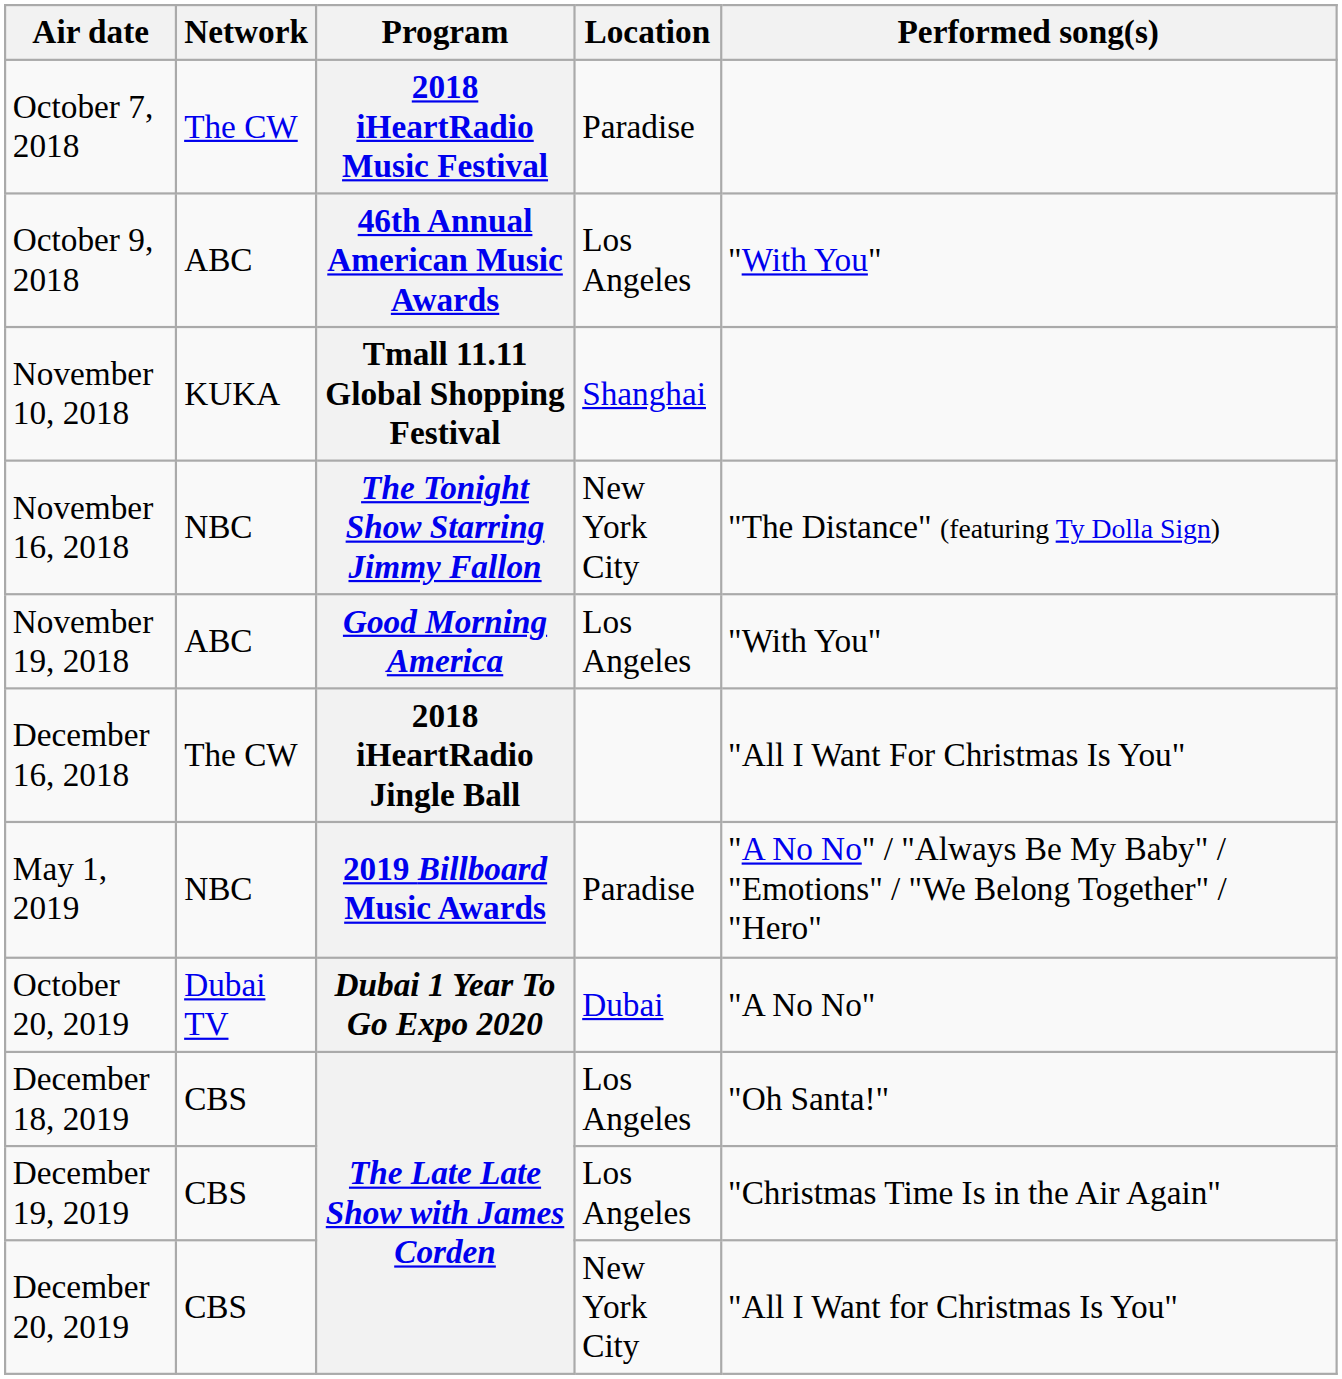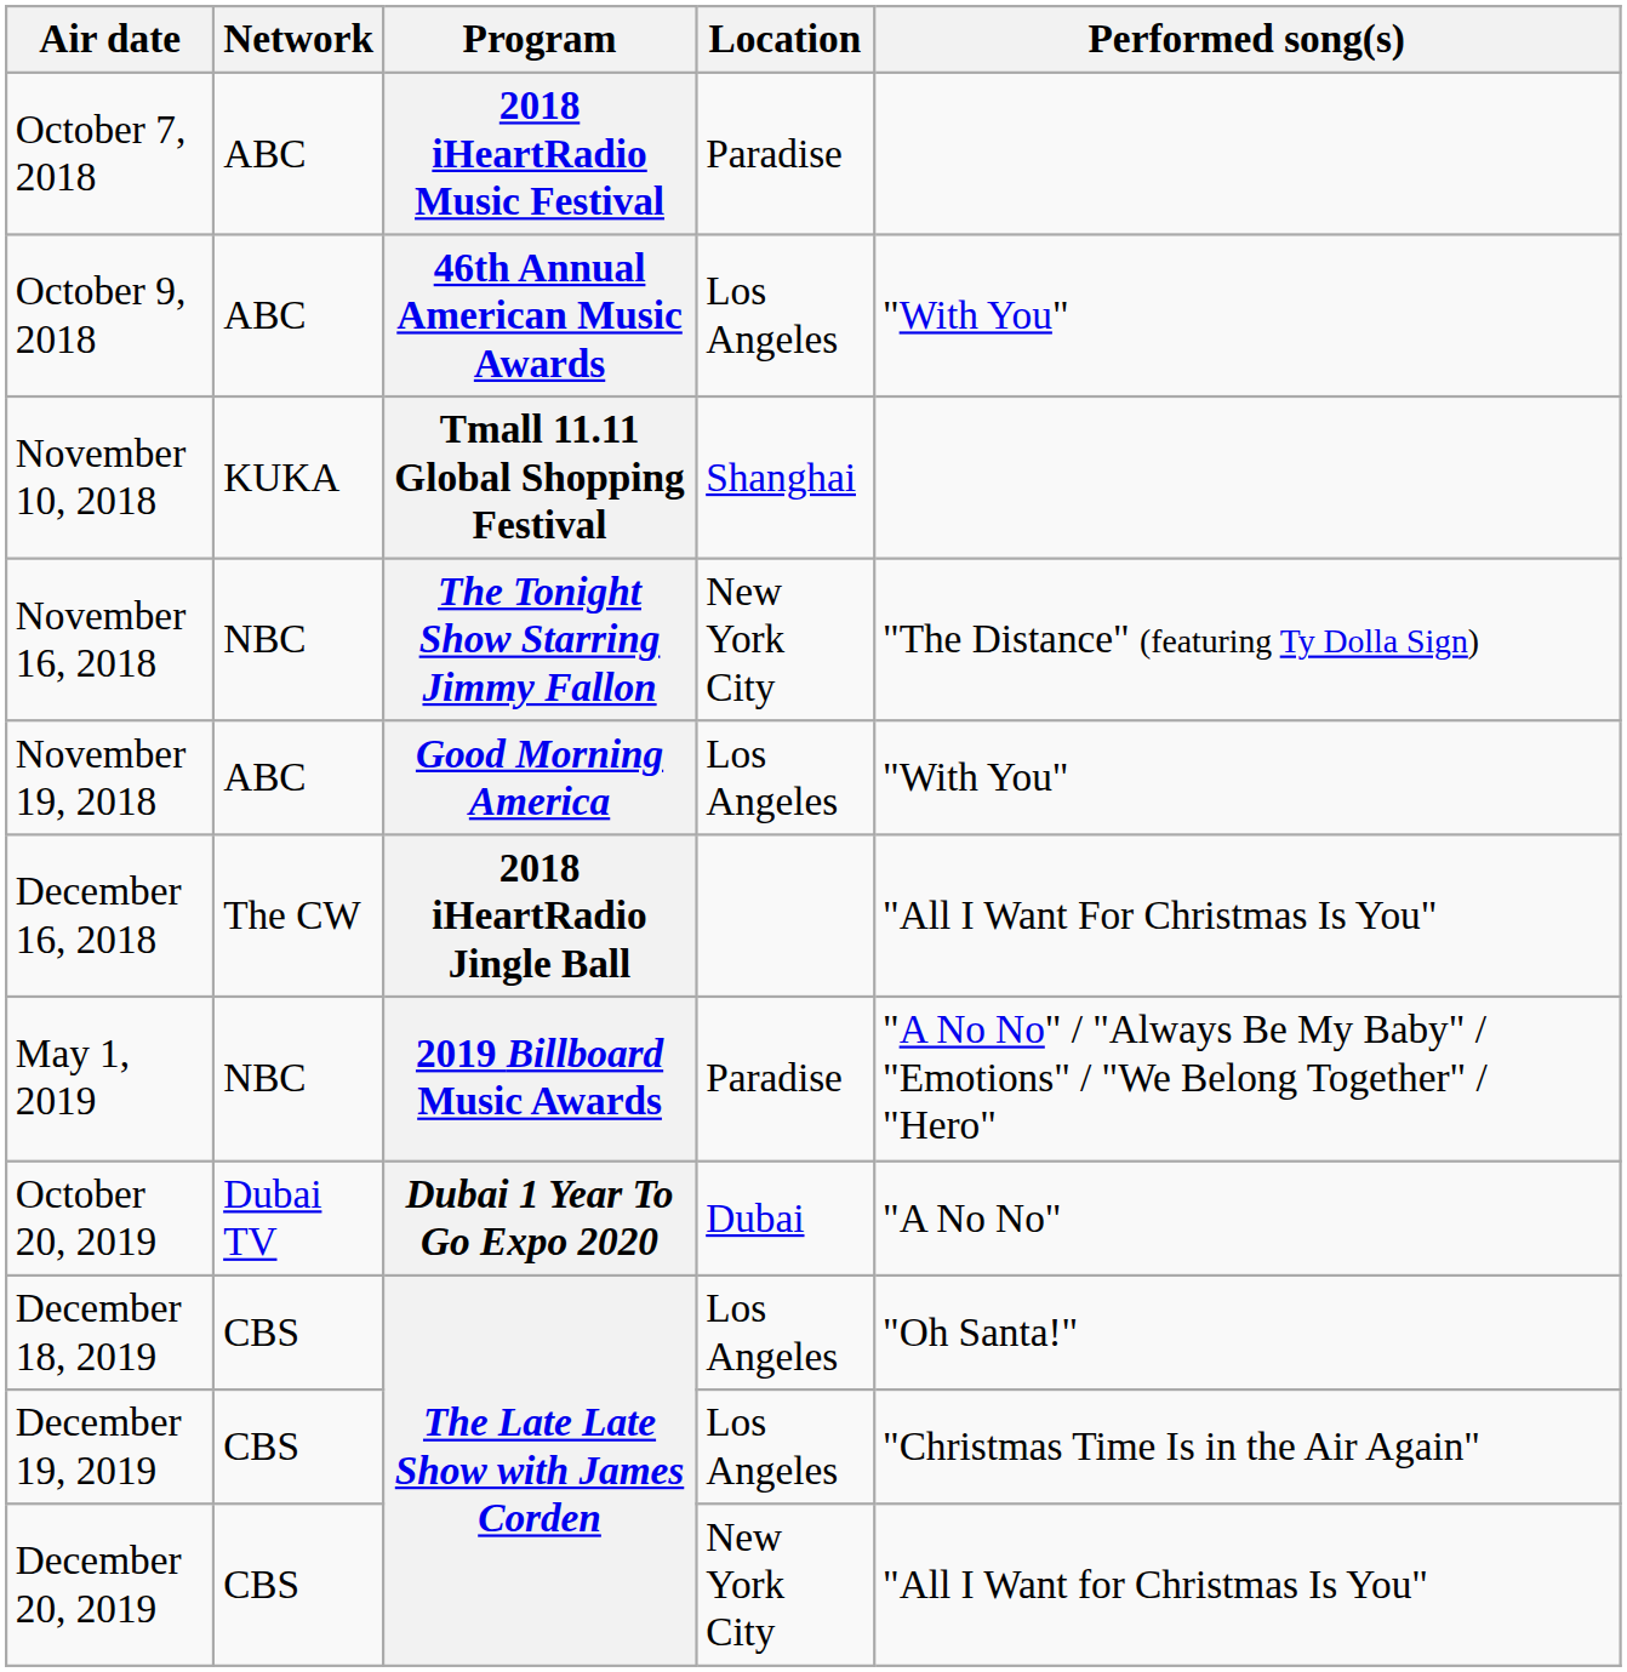October 7, 2018 | Network: The CW -> ABC
